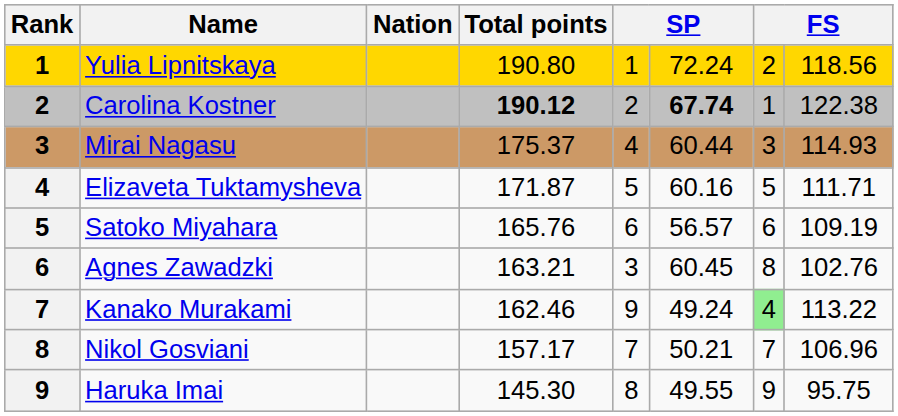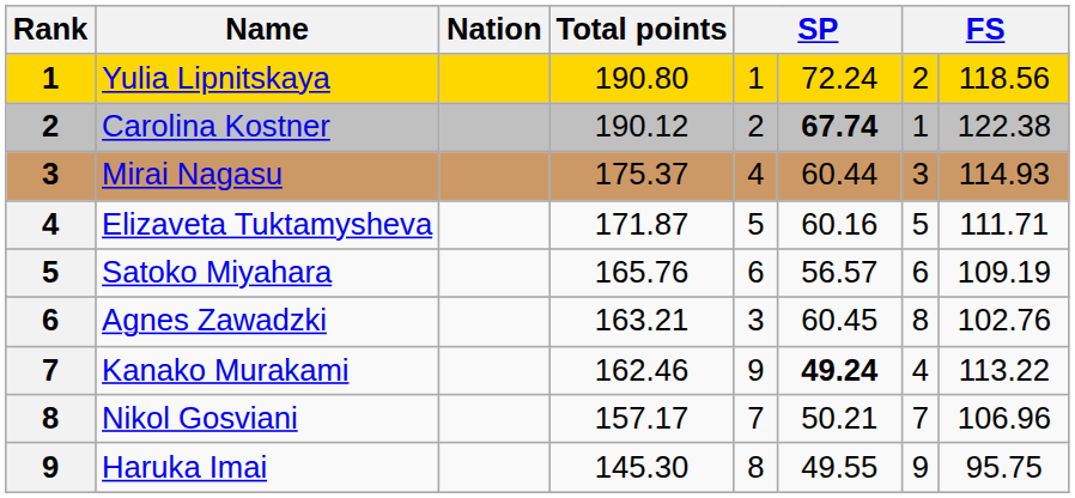Carolina Kostner | Total points: bold -> normal
Kanako Murakami | column 6: normal -> bold
Kanako Murakami | column 7: lightgreen background -> no background
